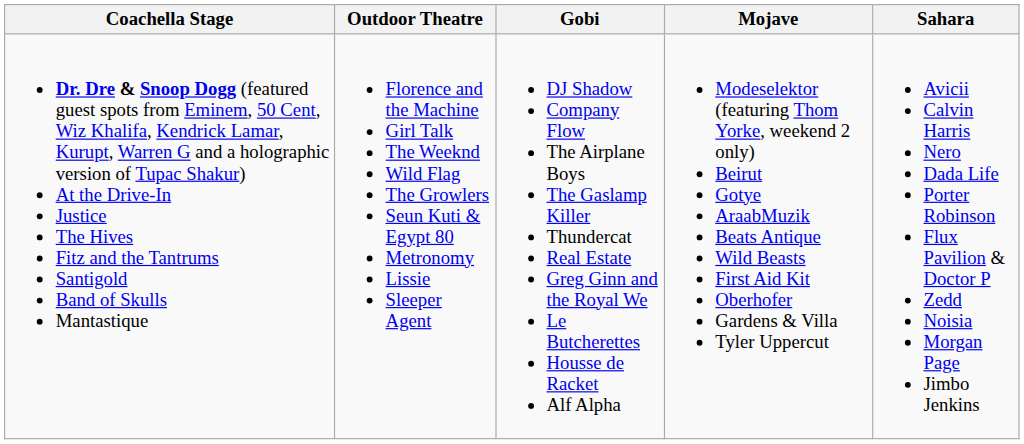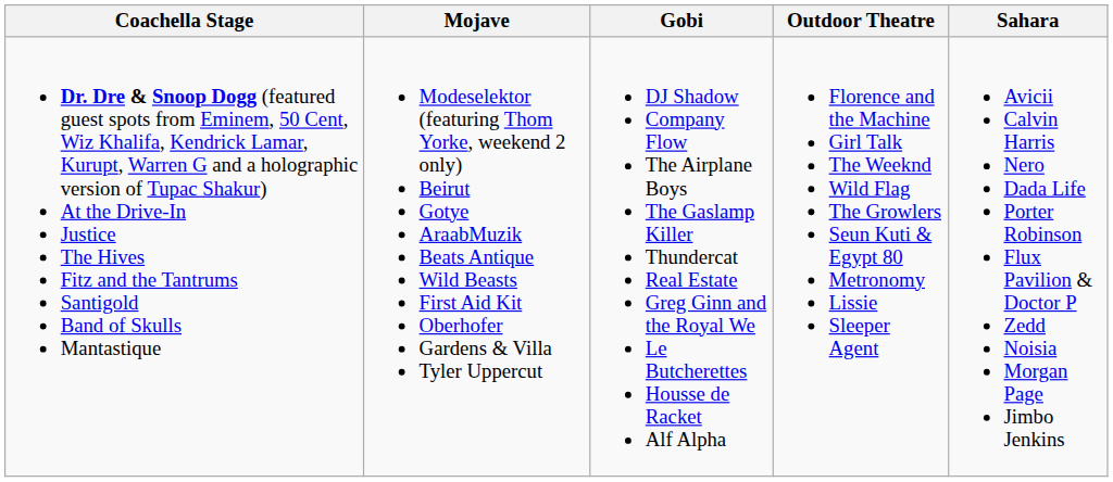columns swapped: Outdoor Theatre <-> Mojave
